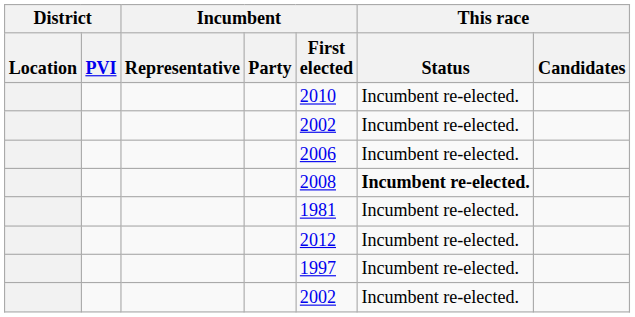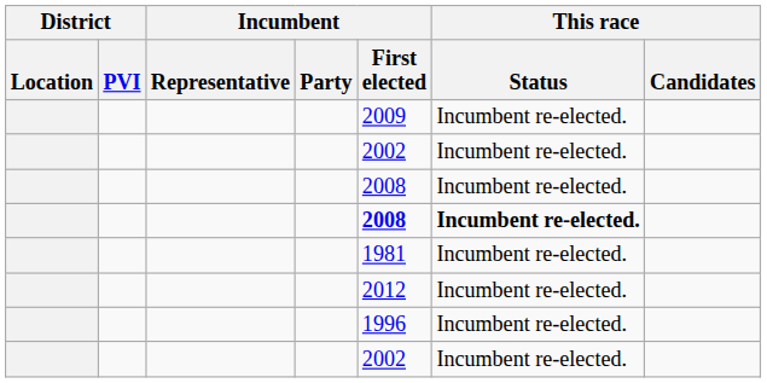row 3 | Incumbent / First elected: 2010 -> 2009
row 5 | Incumbent / First elected: 2006 -> 2008
row 6 | Incumbent / First elected: normal -> bold
row 9 | Incumbent / First elected: 1997 -> 1996
